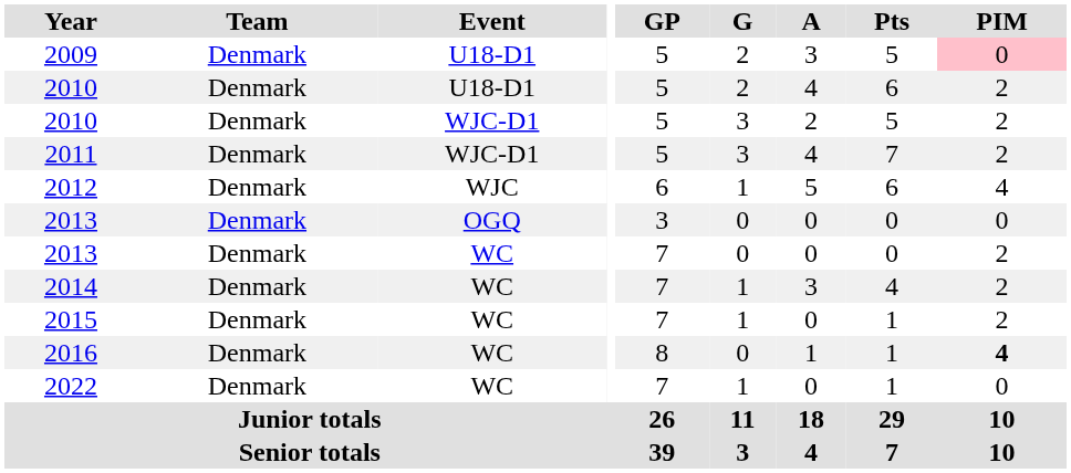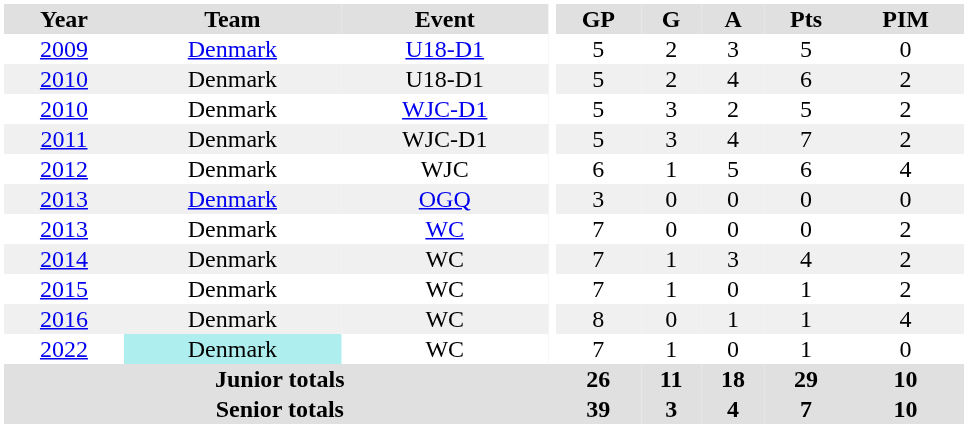2009 | PIM: pink background -> no background
2016 | PIM: bold -> normal
2022 | Team: no background -> paleturquoise background
